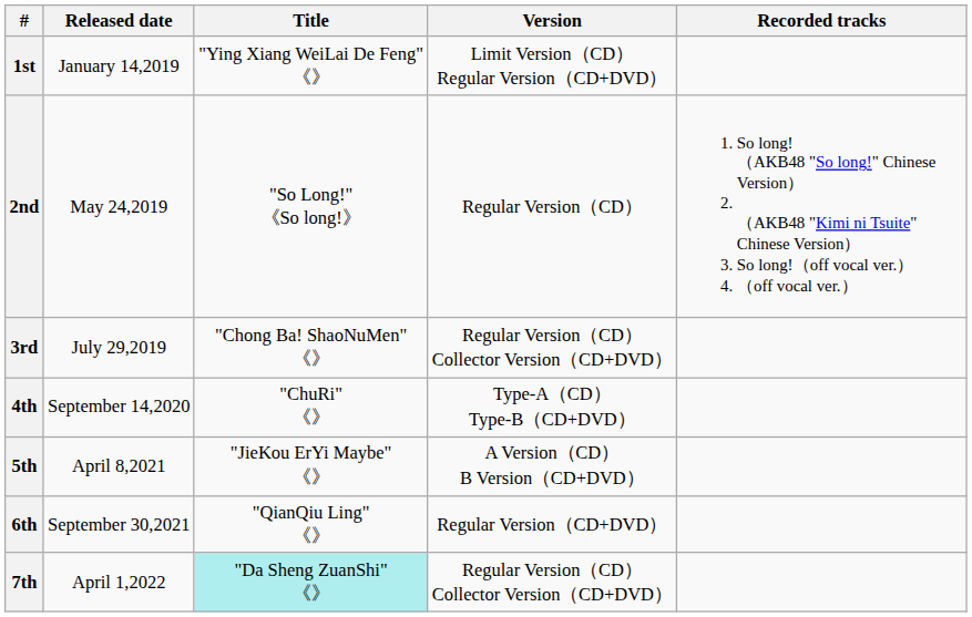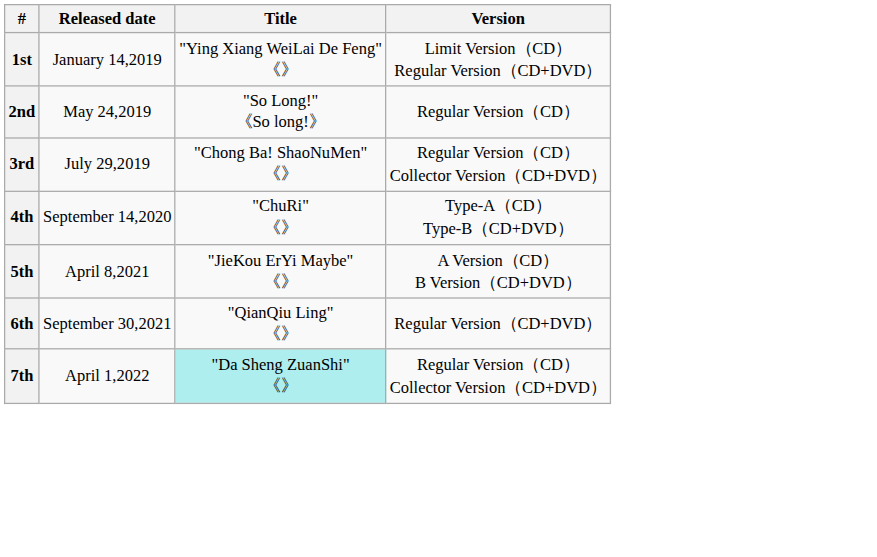- column: Recorded tracks | So long! （AKB48 "So long!" Chinese Version） （AKB48 "Kimi ni Tsuite" Chinese Version） So long!（off vocal ver.） （off vocal ver.）
